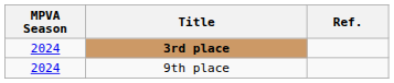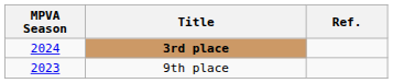9th place | MPVA Season: 2024 -> 2023
